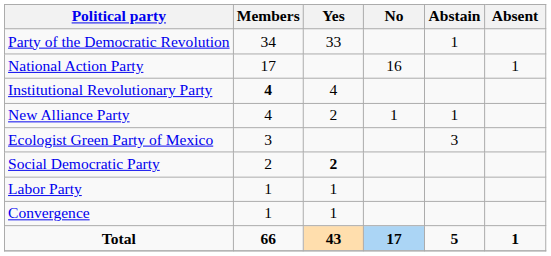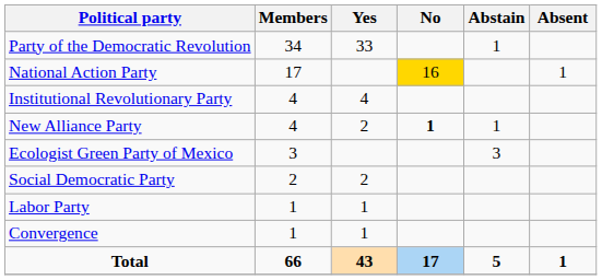National Action Party | No: no background -> gold background
Institutional Revolutionary Party | Members: bold -> normal
New Alliance Party | No: normal -> bold
Social Democratic Party | Yes: bold -> normal
